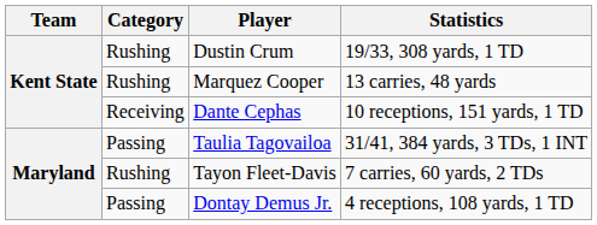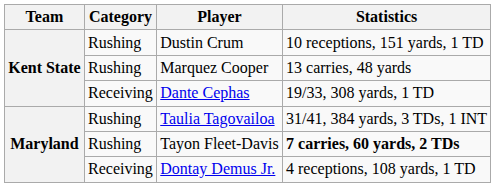Dustin Crum | Statistics: 19/33, 308 yards, 1 TD -> 10 receptions, 151 yards, 1 TD
Dante Cephas | Statistics: 10 receptions, 151 yards, 1 TD -> 19/33, 308 yards, 1 TD
Taulia Tagovailoa | Category: Passing -> Rushing
Tayon Fleet-Davis | Statistics: normal -> bold
Dontay Demus Jr. | Category: Passing -> Receiving
